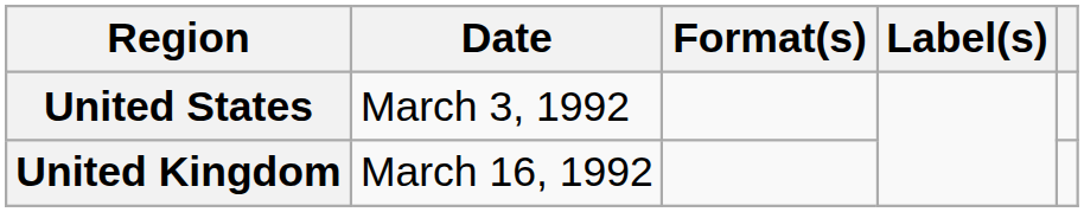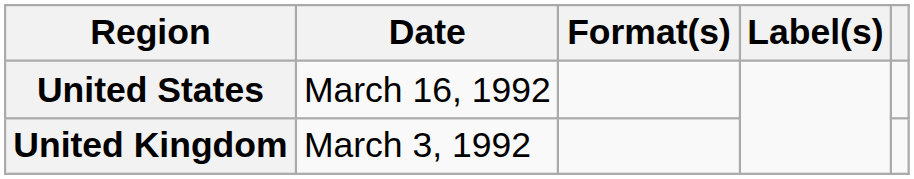United States | Date: March 3, 1992 -> March 16, 1992
United Kingdom | Date: March 16, 1992 -> March 3, 1992
